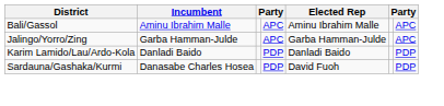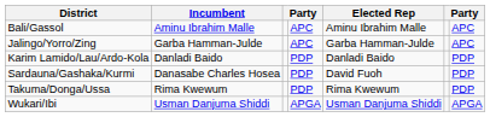+ row: Takuma/Donga/Ussa | Rima Kwewum | PDP | Rima Kwewum | PDP
+ row: Wukari/Ibi | Usman Danjuma Shiddi | APGA | Usman Danjuma Shiddi | APGA
